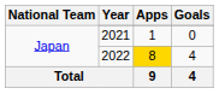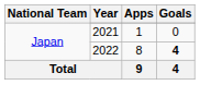2022 | Apps: gold background -> no background
2022 | Goals: normal -> bold
